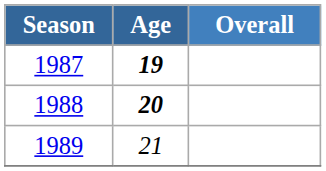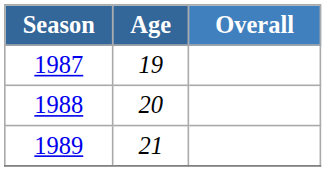1987 | Age: bold -> normal
1988 | Age: bold -> normal
